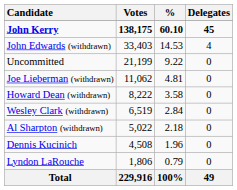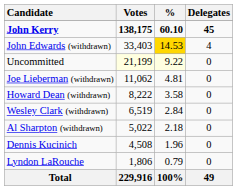John Edwards (withdrawn) | %: no background -> gold background
Uncommitted | Votes: no background -> lightyellow background
Uncommitted | %: no background -> lightyellow background
